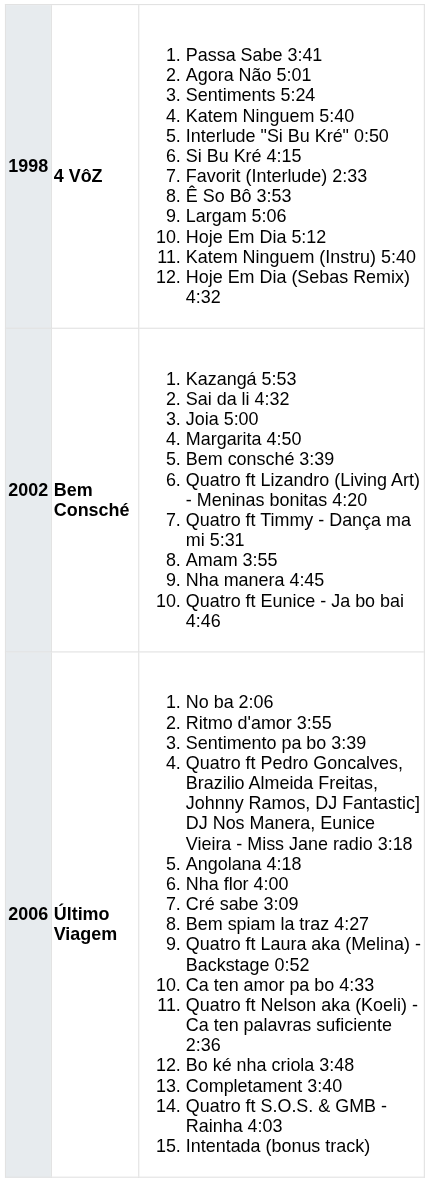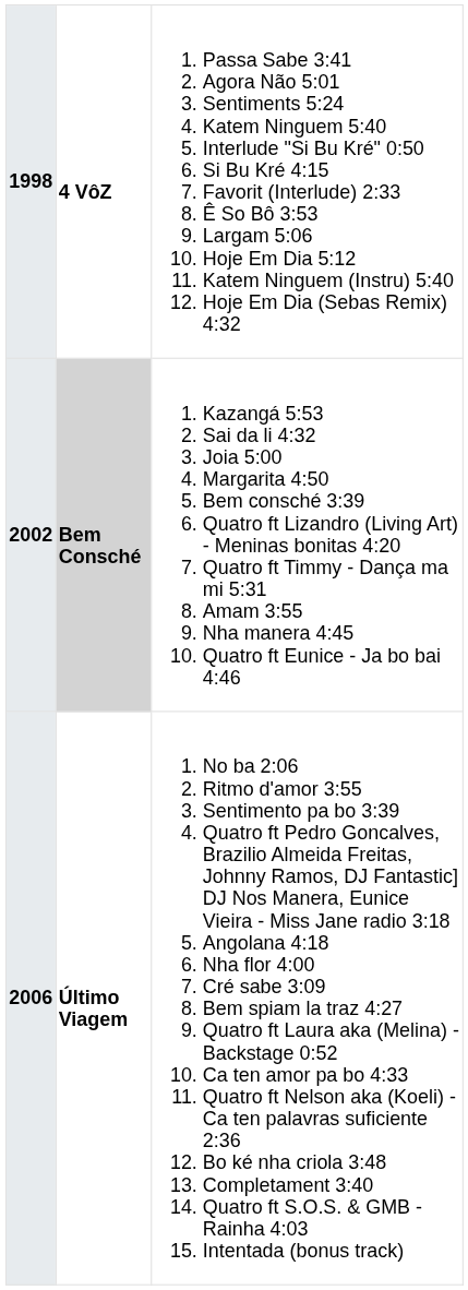2002 | column 2: no background -> lightgrey background
